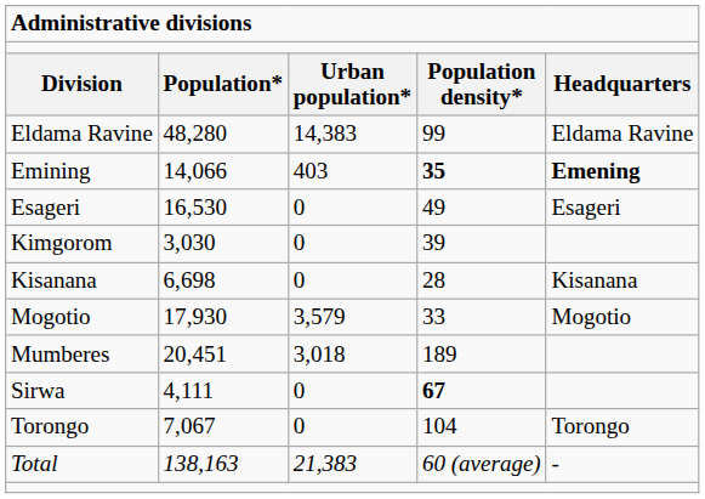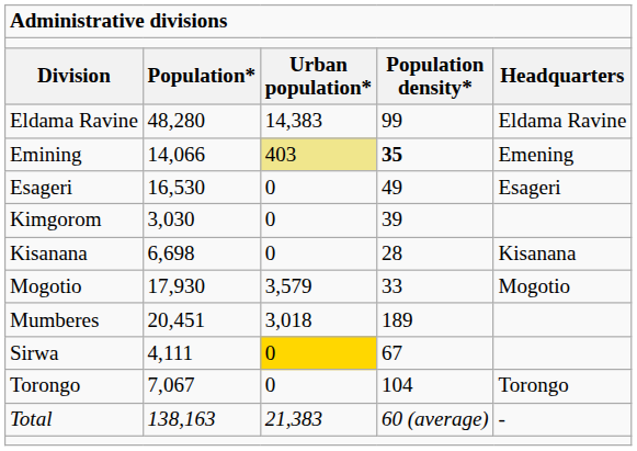Emining | column 3: no background -> khaki background
Emining | column 5: bold -> normal
Sirwa | column 3: no background -> gold background
Sirwa | column 4: bold -> normal
